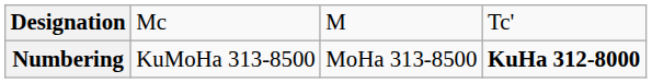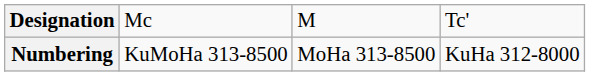Numbering | column 4: bold -> normal
